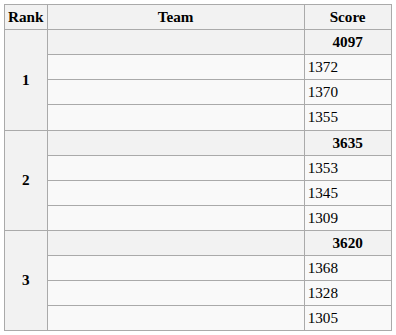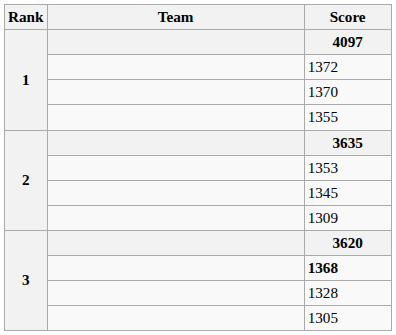1368 | Score / 4097: normal -> bold
